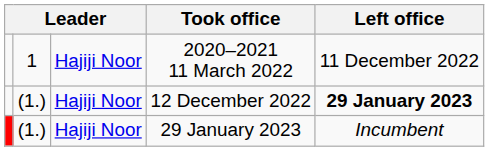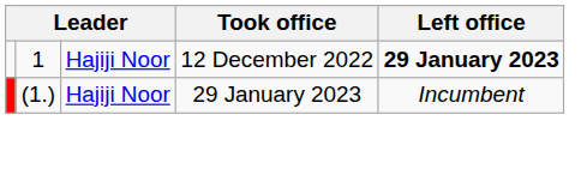- row: 1 | Hajiji Noor | 2020–2021 11 March 2022 | 11 December 2022
12 December 2022 | column 2: (1.) -> 1
